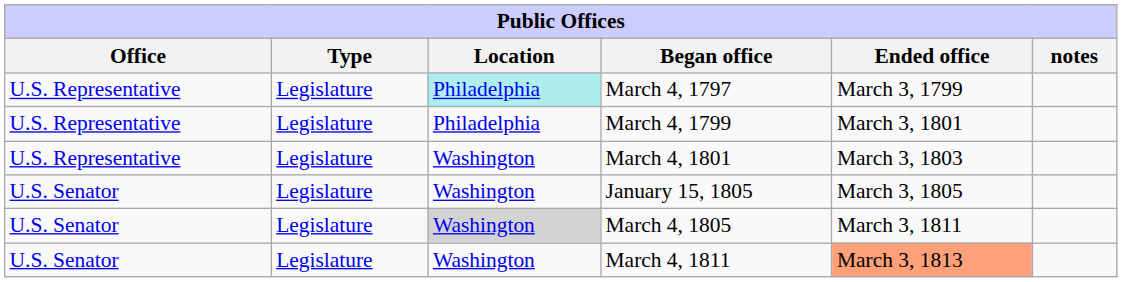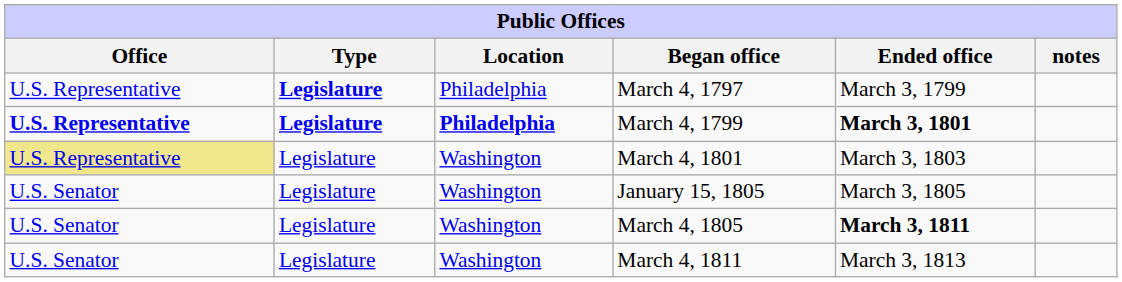March 4, 1797 | Type: normal -> bold
March 4, 1797 | Location: paleturquoise background -> no background
March 4, 1799 | Office: normal -> bold
March 4, 1799 | Type: normal -> bold
March 4, 1799 | Location: normal -> bold
March 4, 1799 | Ended office: normal -> bold
March 4, 1801 | Office: no background -> khaki background
March 4, 1805 | Location: lightgrey background -> no background
March 4, 1805 | Ended office: normal -> bold
March 4, 1811 | Ended office: lightsalmon background -> no background
